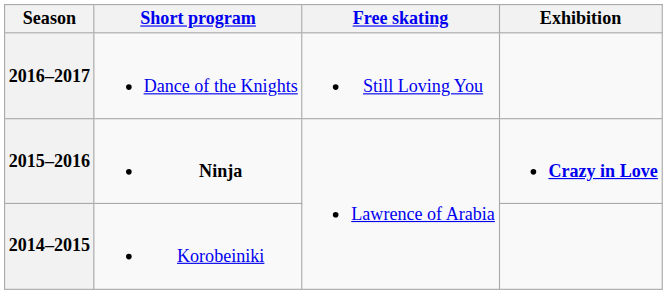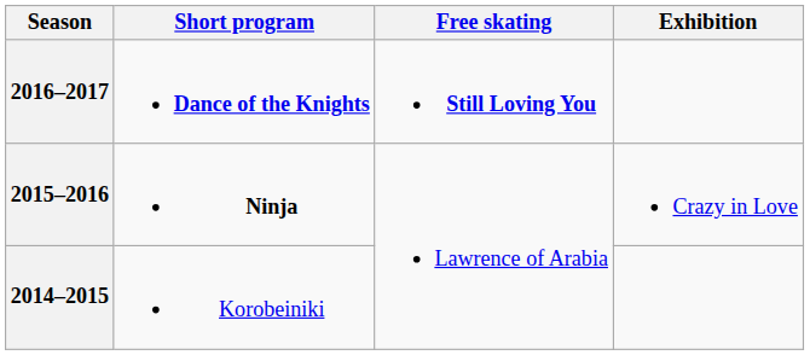2016–2017 | Short program: normal -> bold
2016–2017 | Free skating: normal -> bold
2015–2016 | Exhibition: bold -> normal
